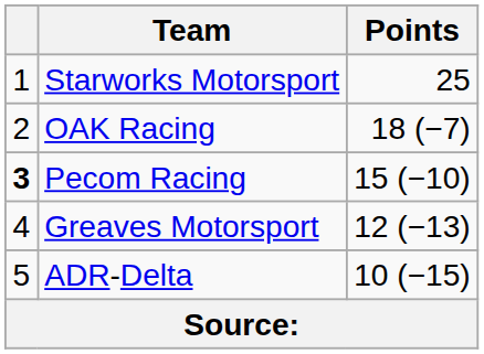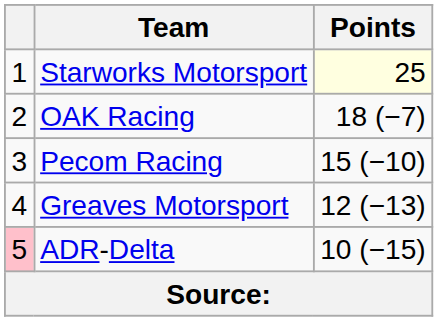Starworks Motorsport | Points: no background -> lightyellow background
Pecom Racing | column 1: bold -> normal
ADR-Delta | column 1: no background -> pink background
